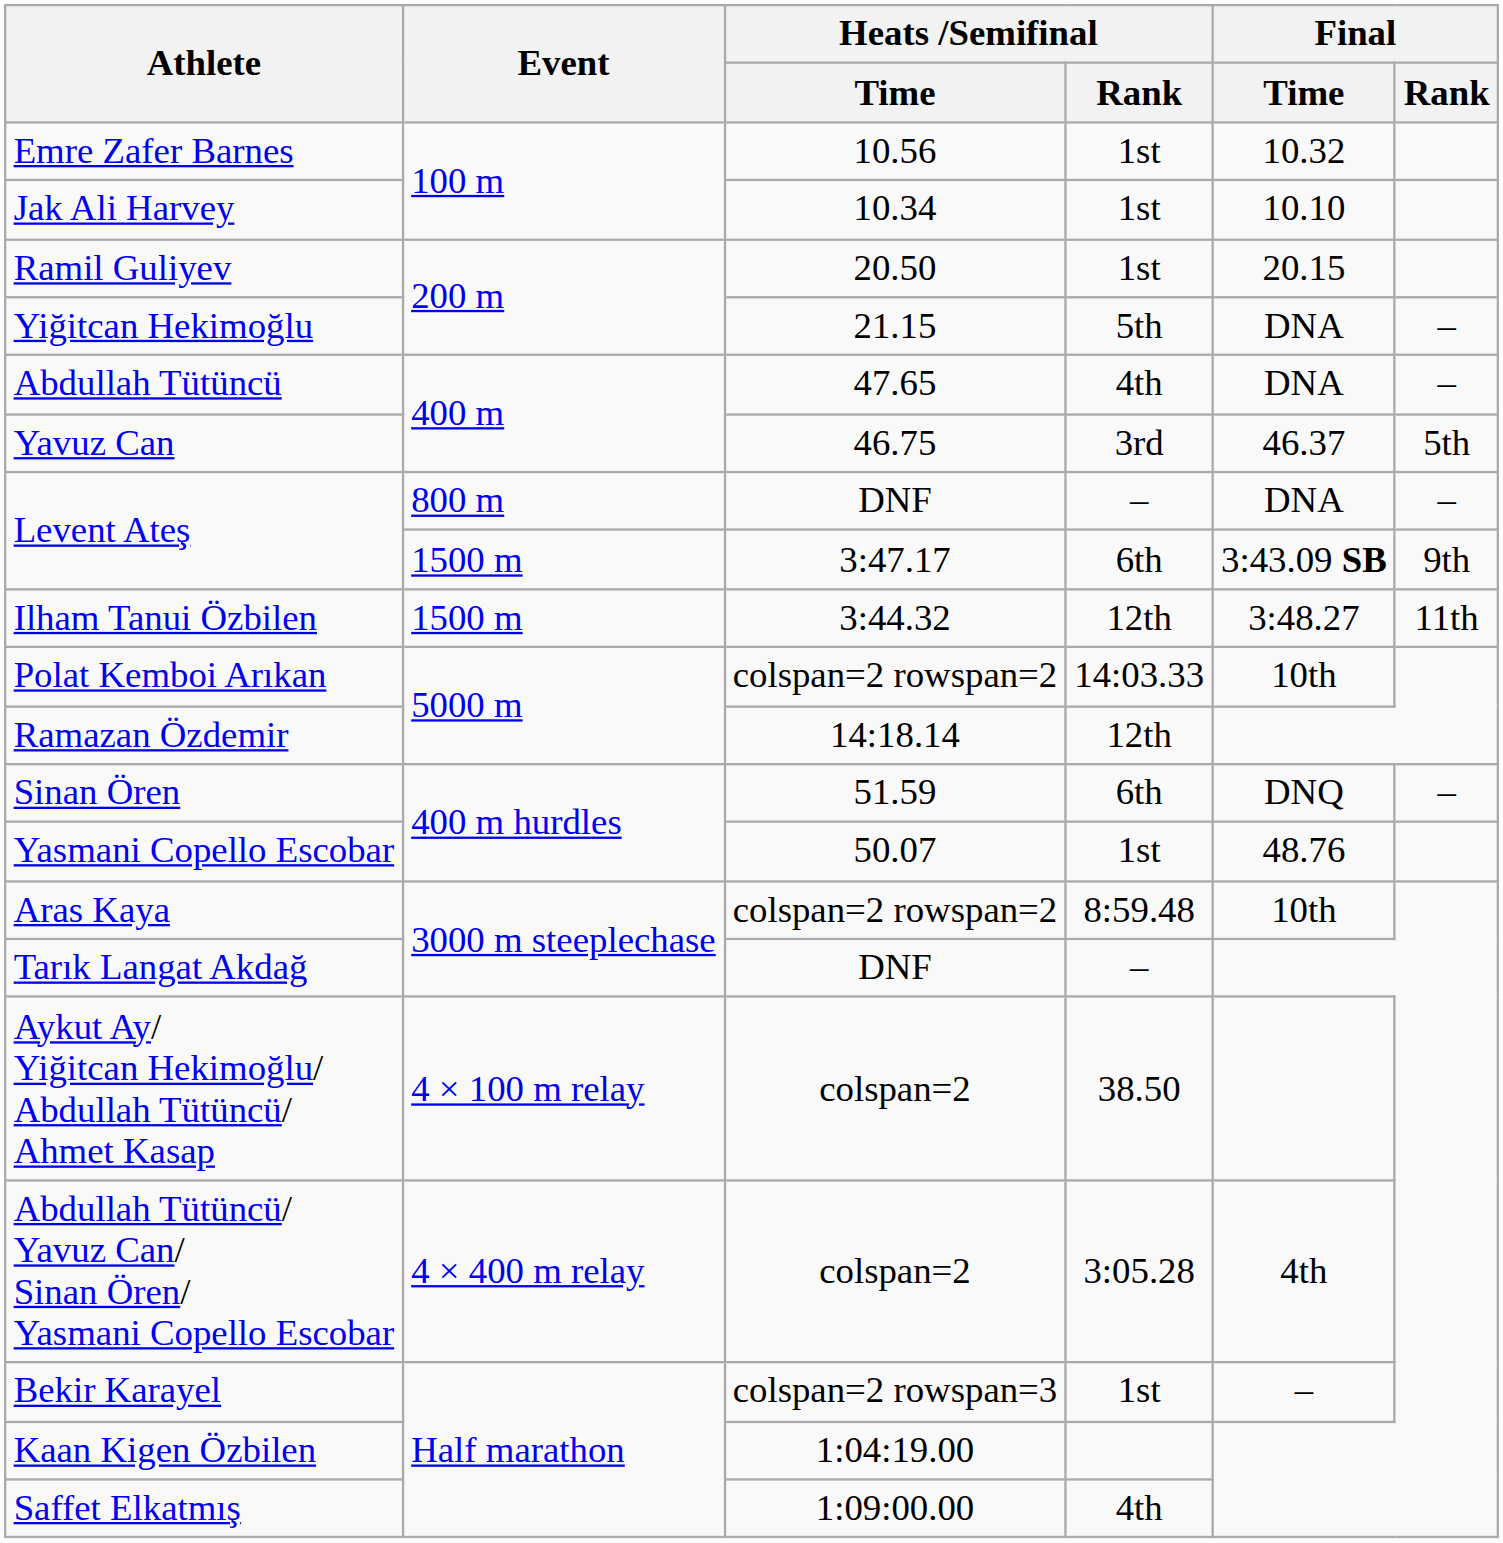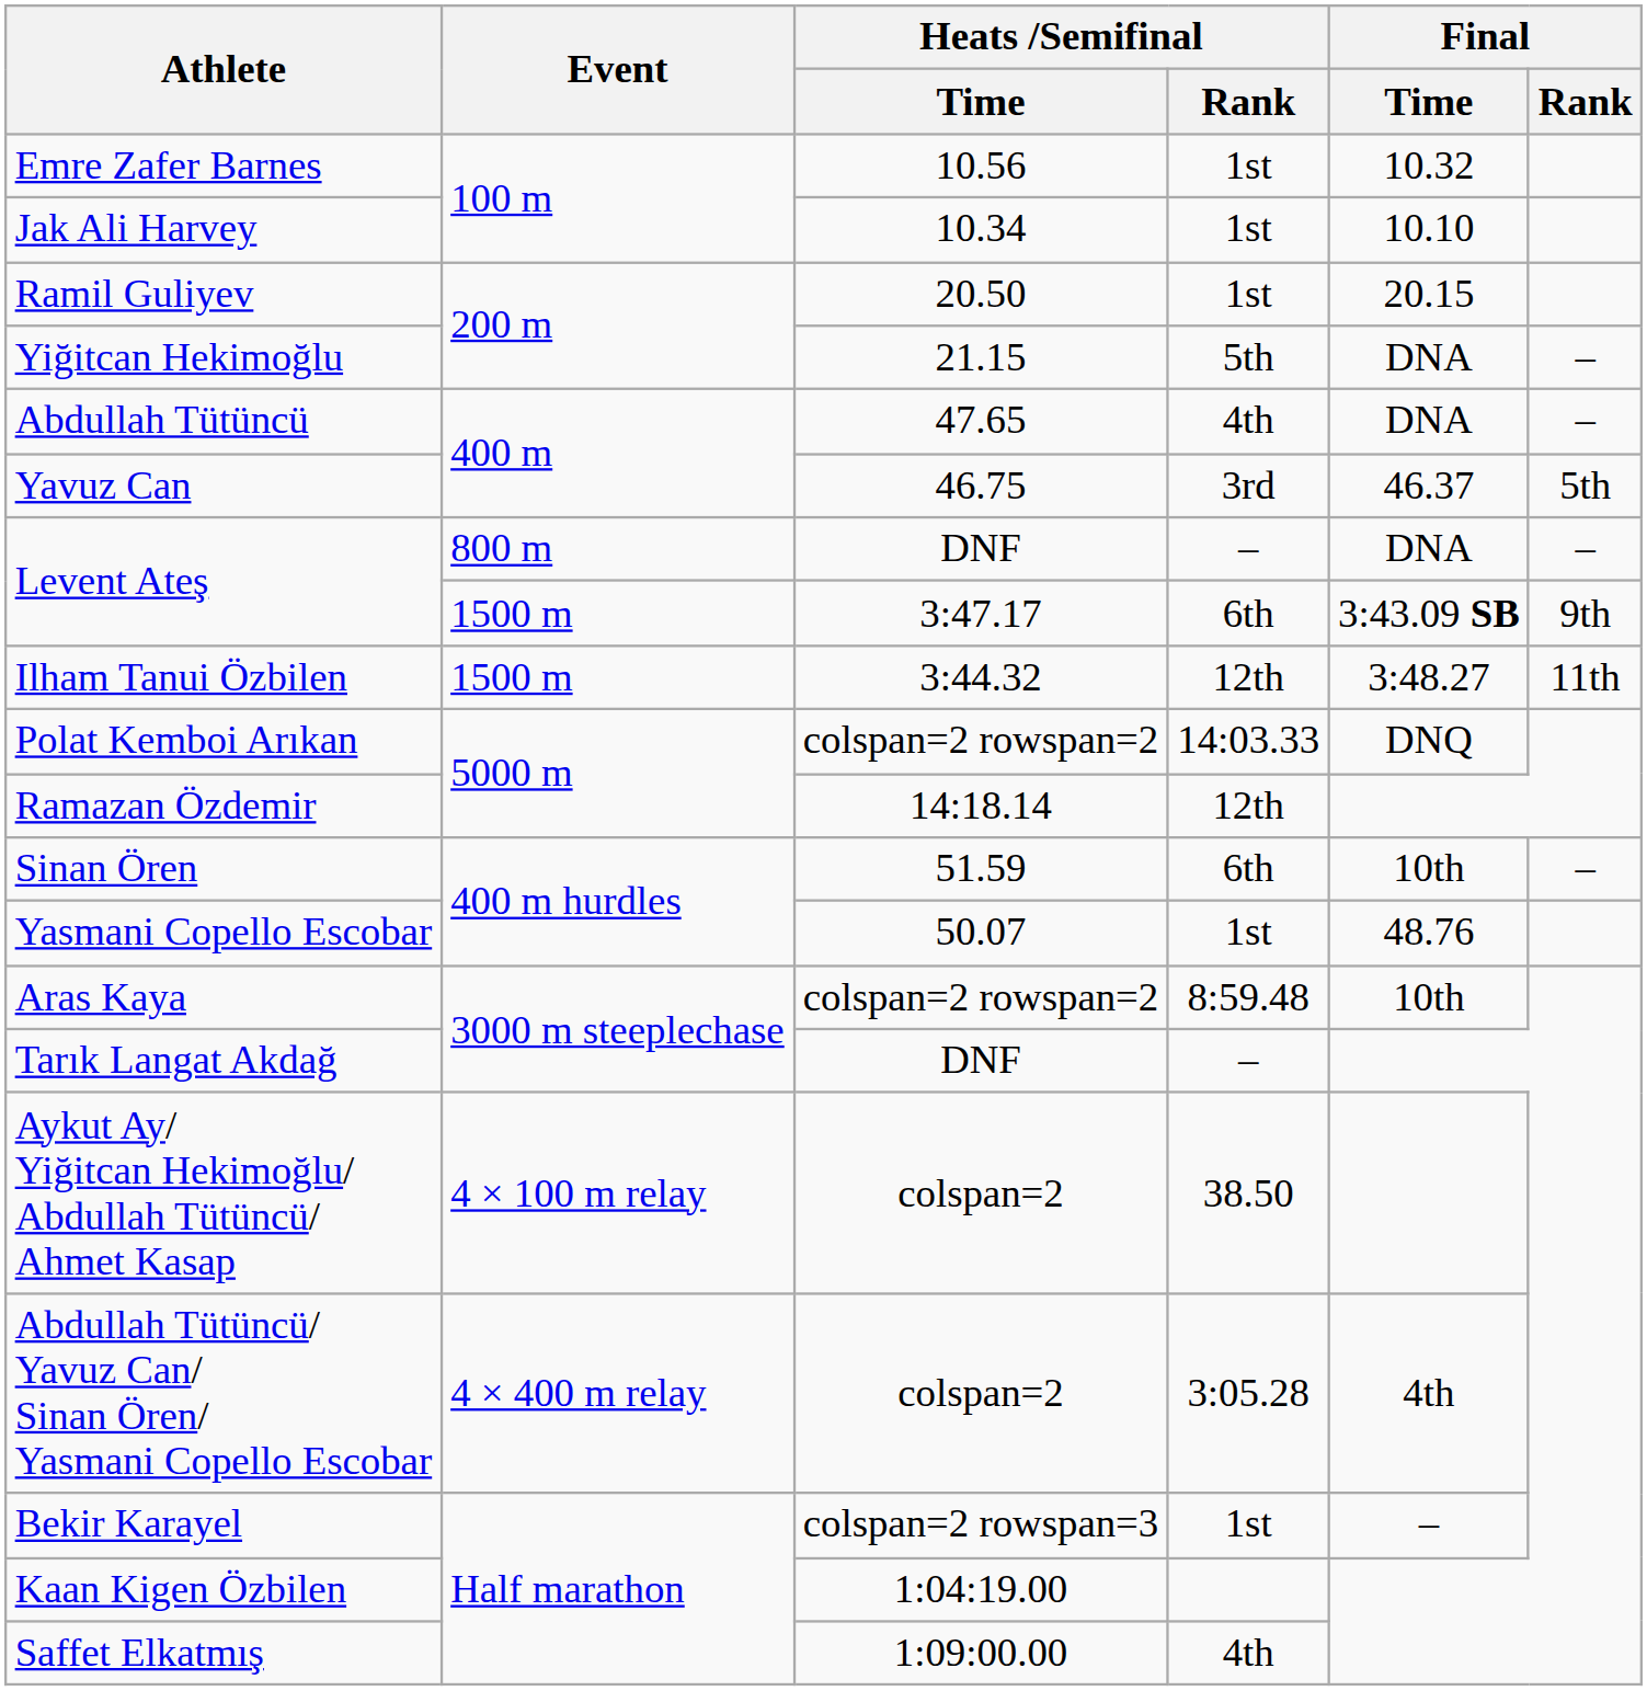Polat Kemboi Arıkan | Final / Time: 10th -> DNQ
Sinan Ören | Final / Time: DNQ -> 10th
